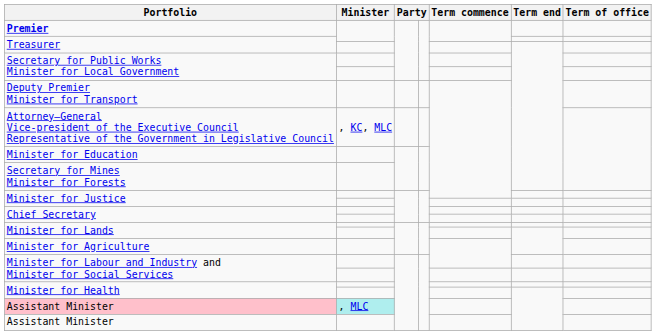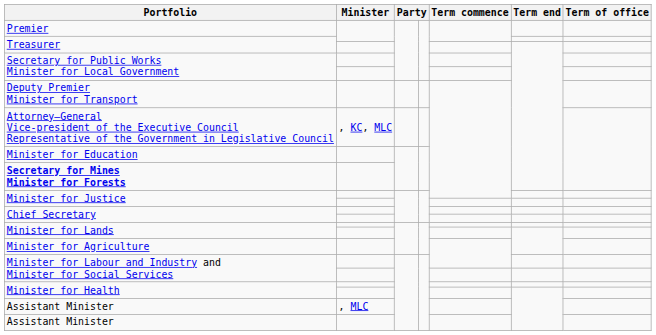Premier | Portfolio: bold -> normal
Secretary for Mines Minister for Forests | Portfolio: normal -> bold
Assistant Minister / , MLC | Portfolio: pink background -> no background
Assistant Minister / , MLC | Minister: paleturquoise background -> no background
